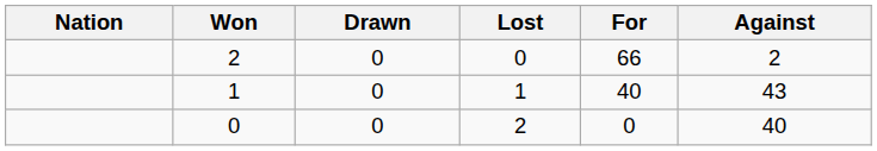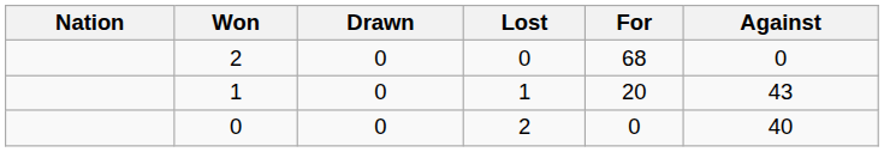row 2 | For: 66 -> 68
row 2 | Against: 2 -> 0
row 3 | For: 40 -> 20
